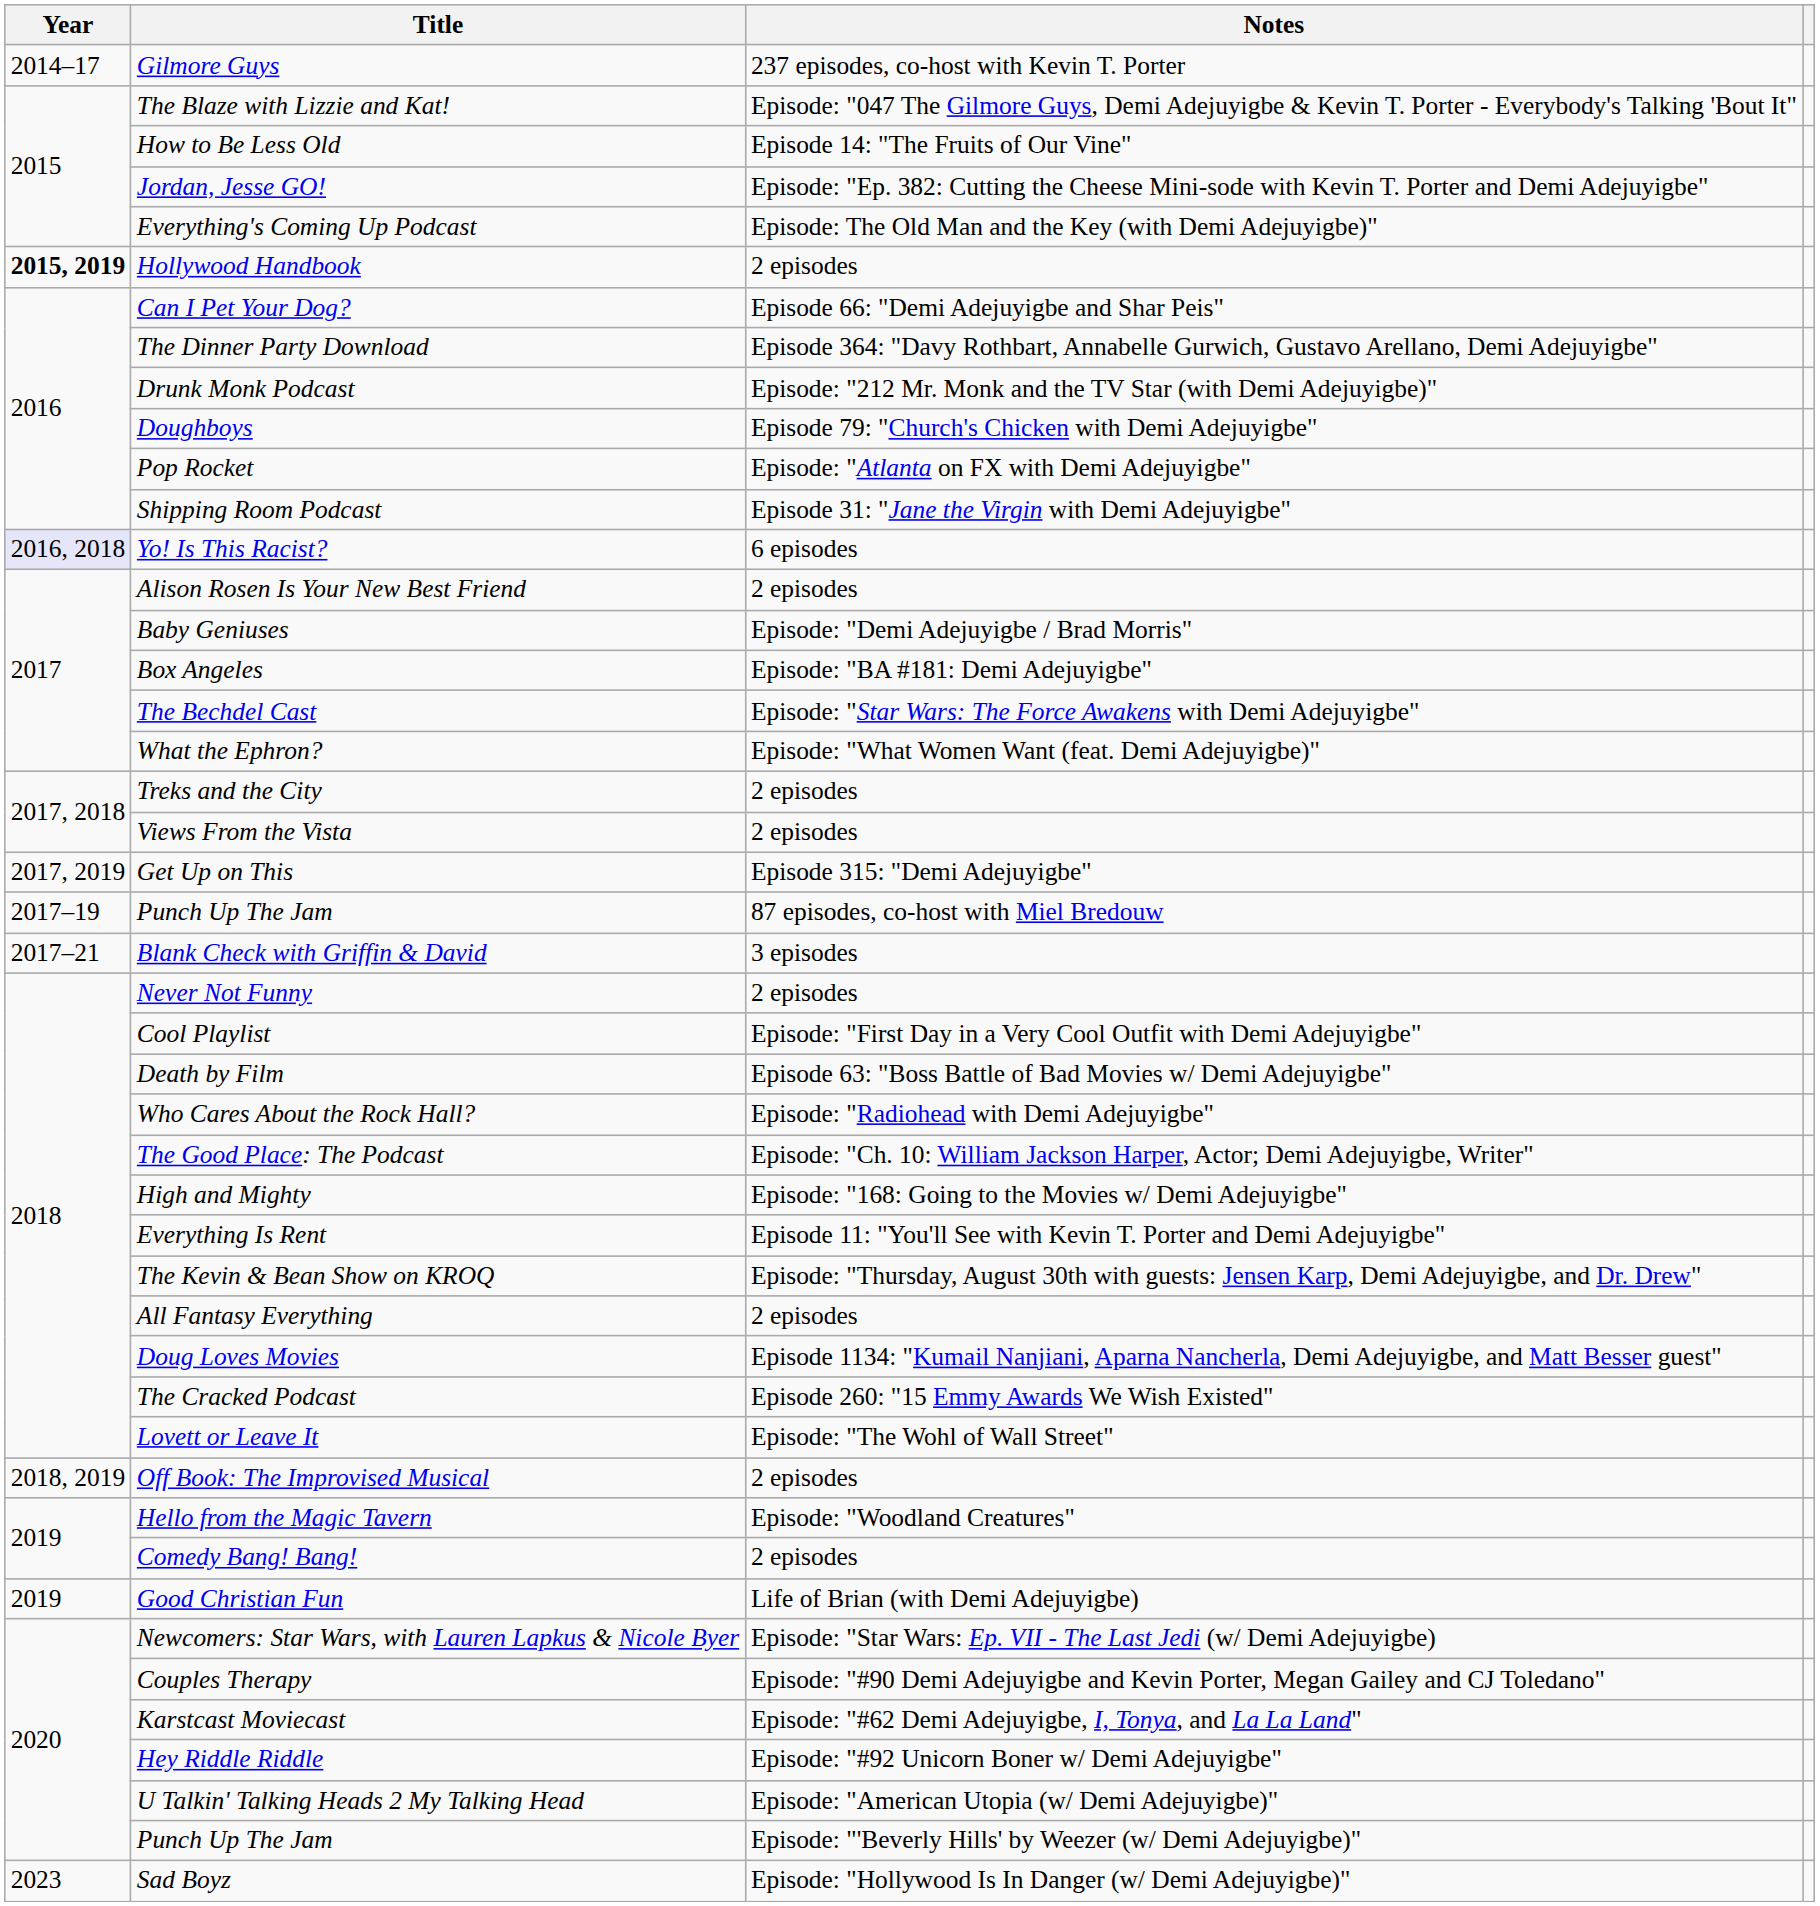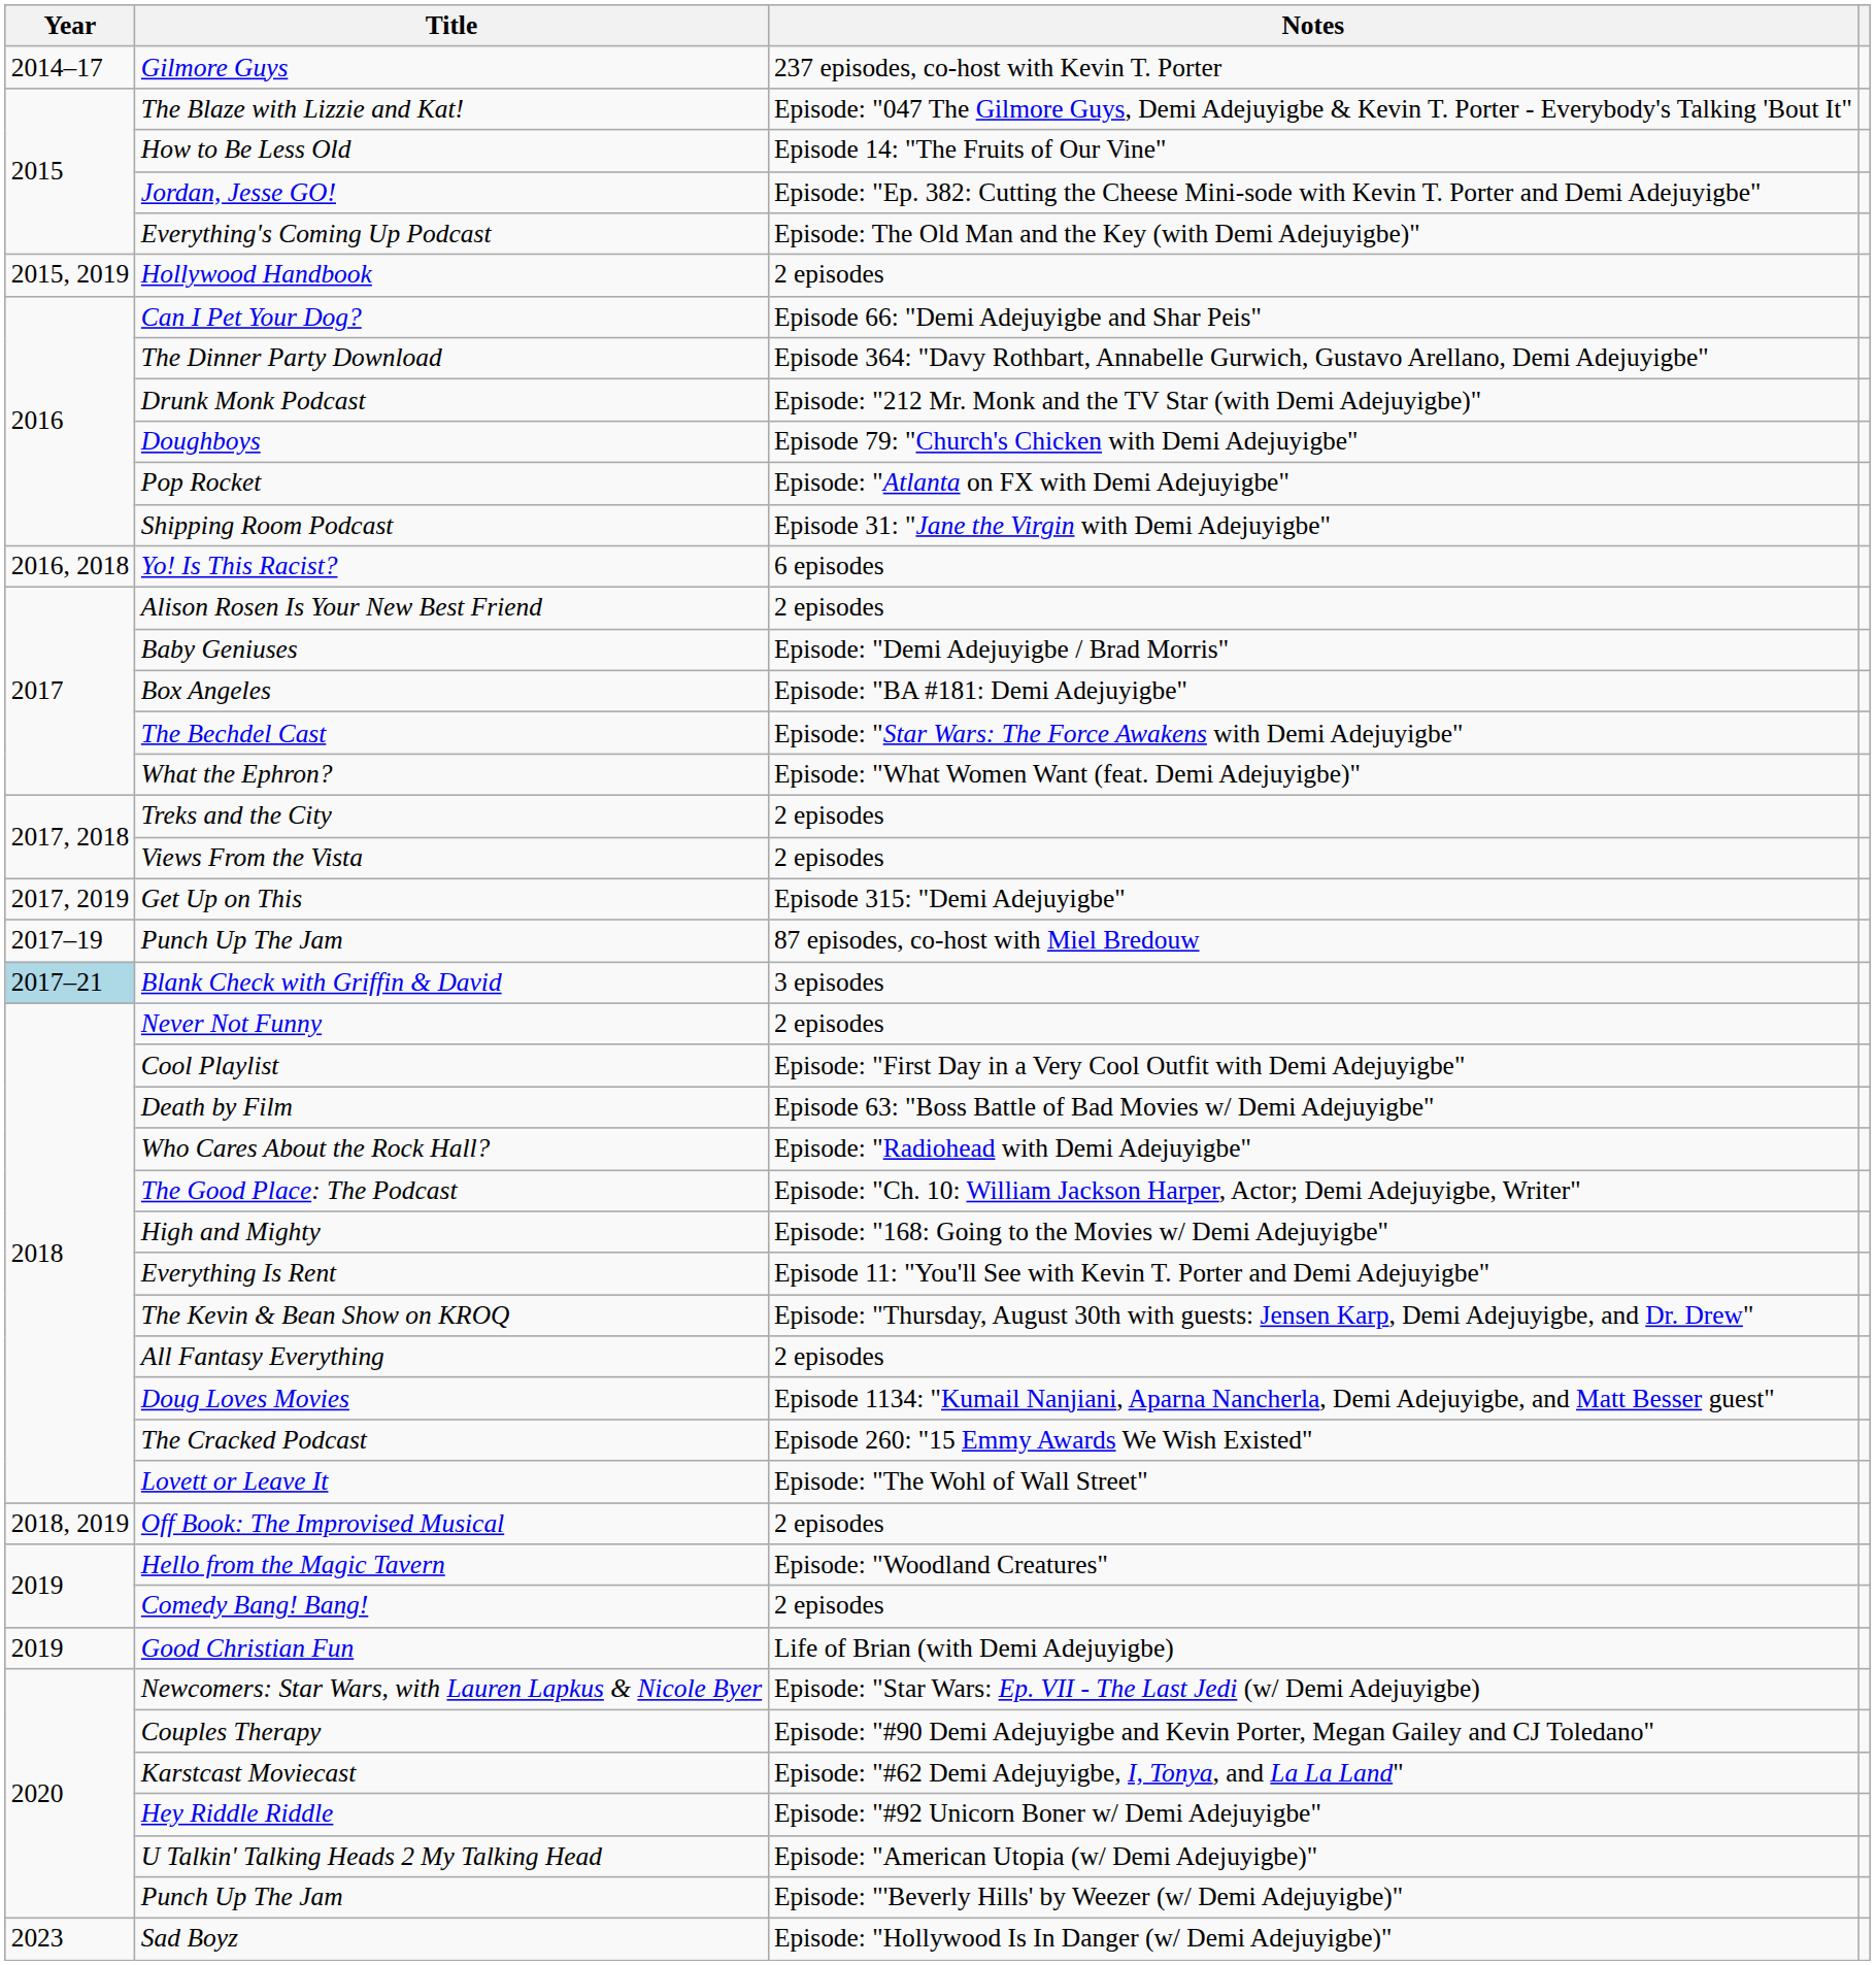Hollywood Handbook | Year: bold -> normal
Yo! Is This Racist? | Year: lavender background -> no background
Blank Check with Griffin & David | Year: no background -> lightblue background
